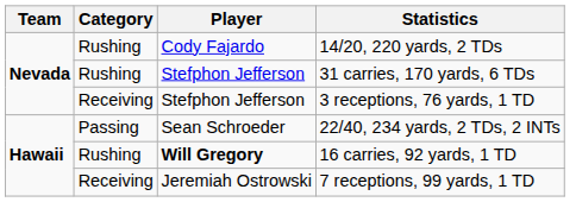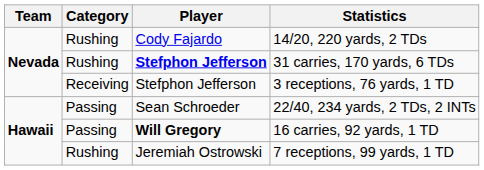31 carries, 170 yards, 6 TDs | Player: normal -> bold
16 carries, 92 yards, 1 TD | Category: Rushing -> Passing
7 receptions, 99 yards, 1 TD | Category: Receiving -> Rushing
